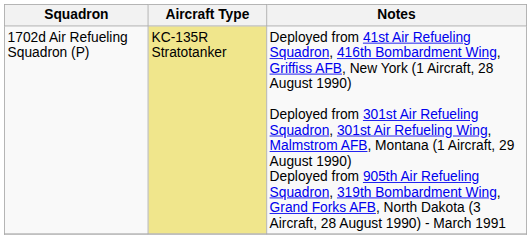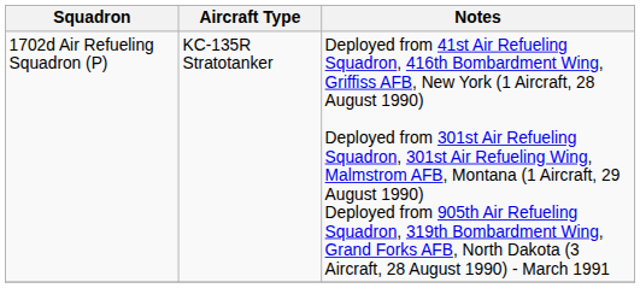1702d Air Refueling Squadron (P) | Aircraft Type: khaki background -> no background
